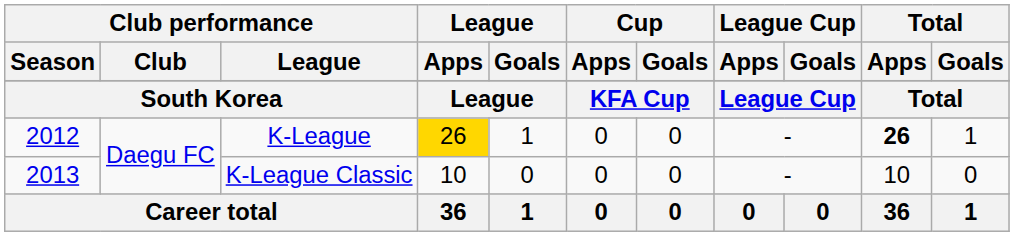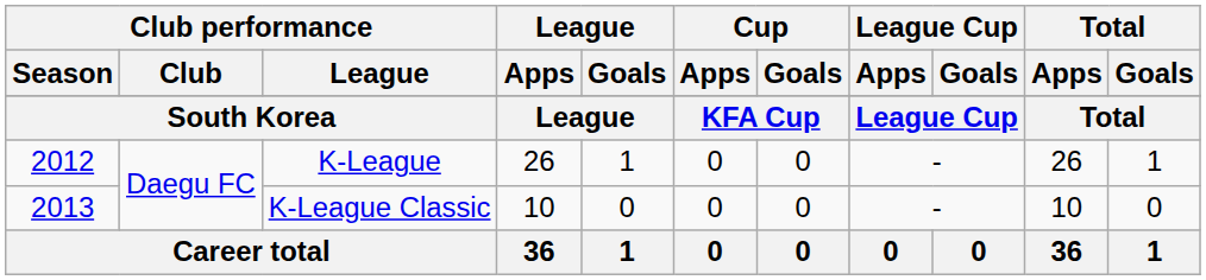K-League | League / Apps: gold background -> no background
K-League | Total / Apps: bold -> normal
